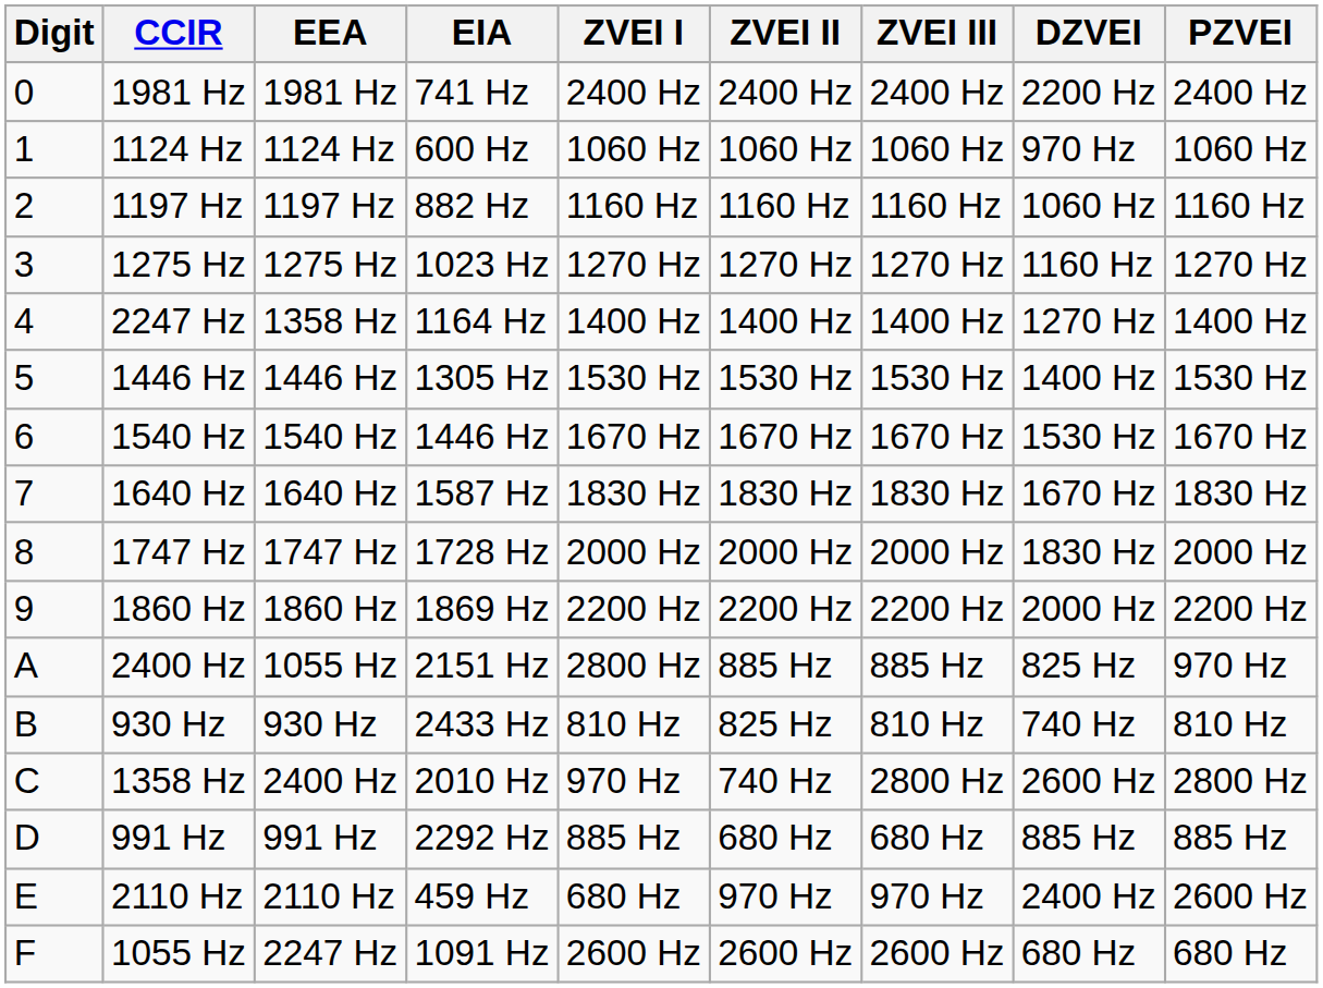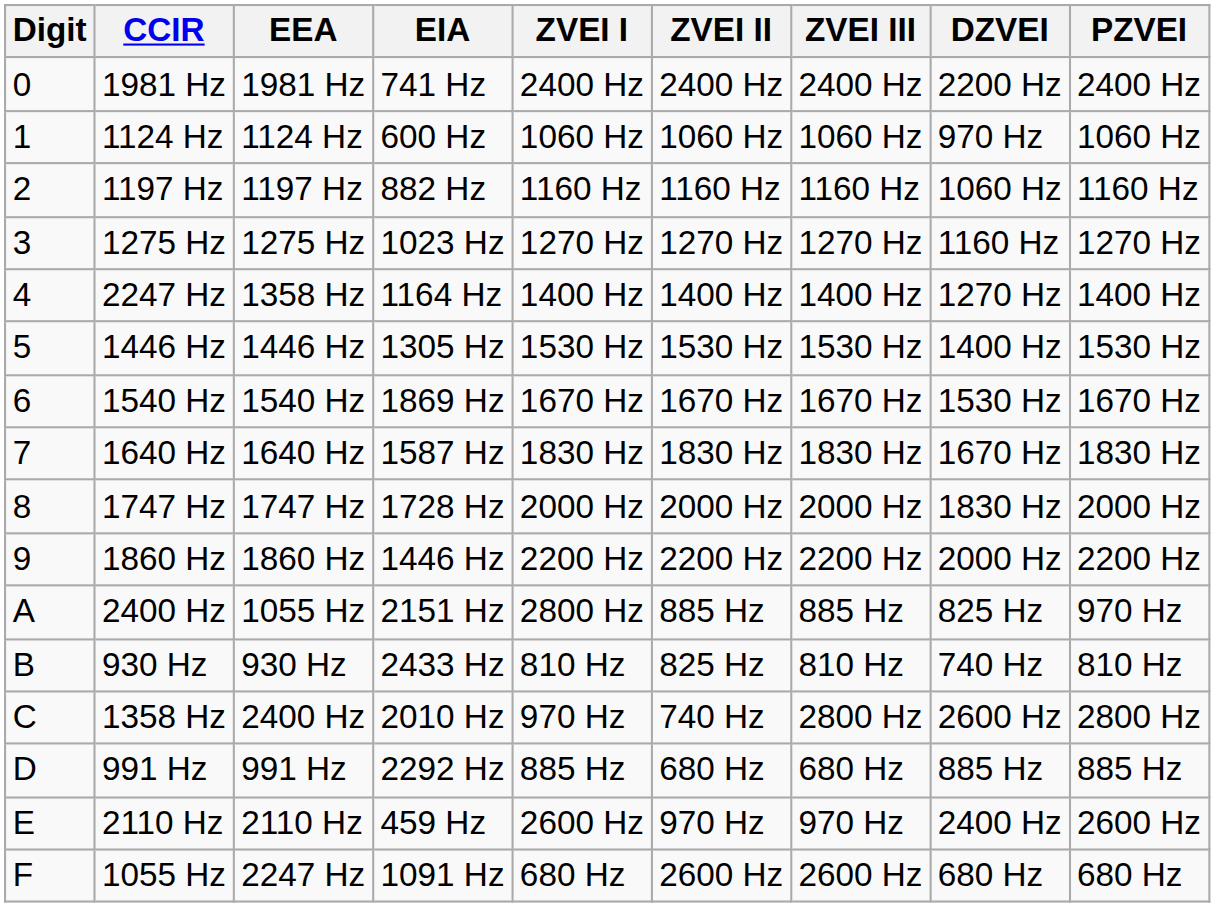row 8 | EIA: 1446 Hz -> 1869 Hz
row 11 | EIA: 1869 Hz -> 1446 Hz
row 16 | ZVEI I: 680 Hz -> 2600 Hz
row 17 | ZVEI I: 2600 Hz -> 680 Hz
